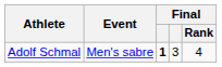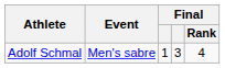Adolf Schmal | column 3: bold -> normal
